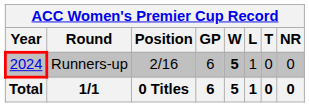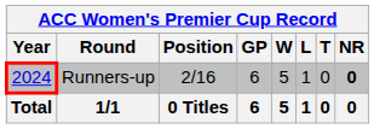Runners-up | W: bold -> normal
Runners-up | NR: normal -> bold
